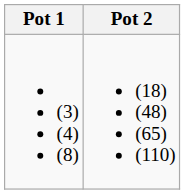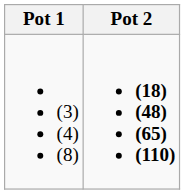(3) (4) (8) | Pot 2: normal -> bold
